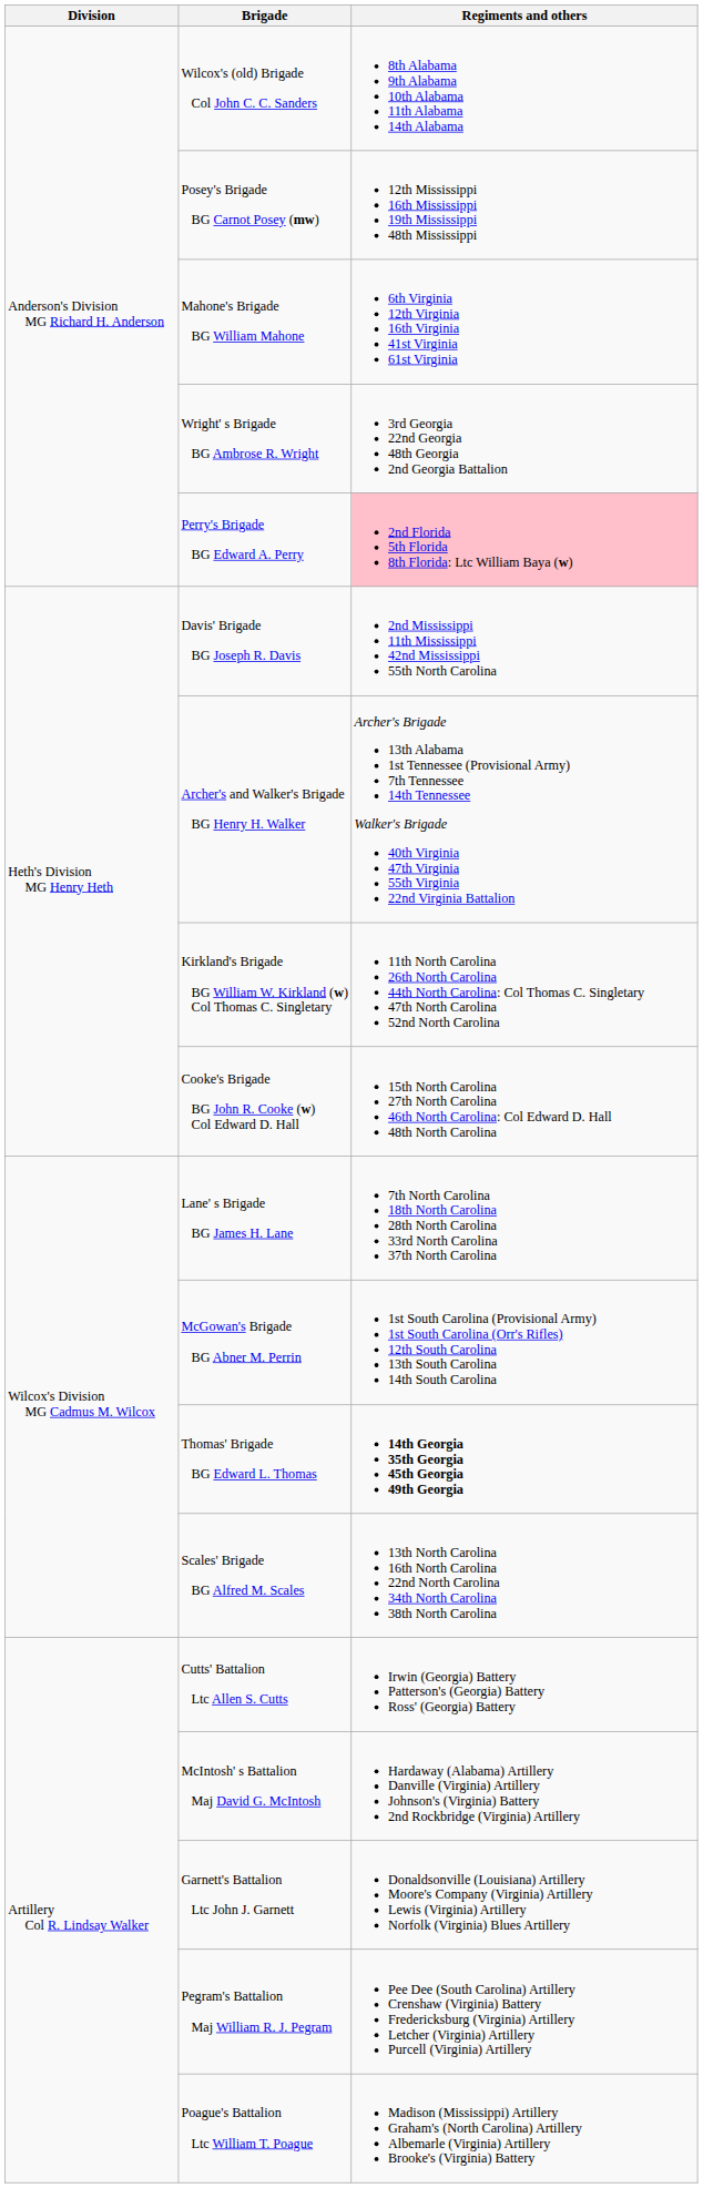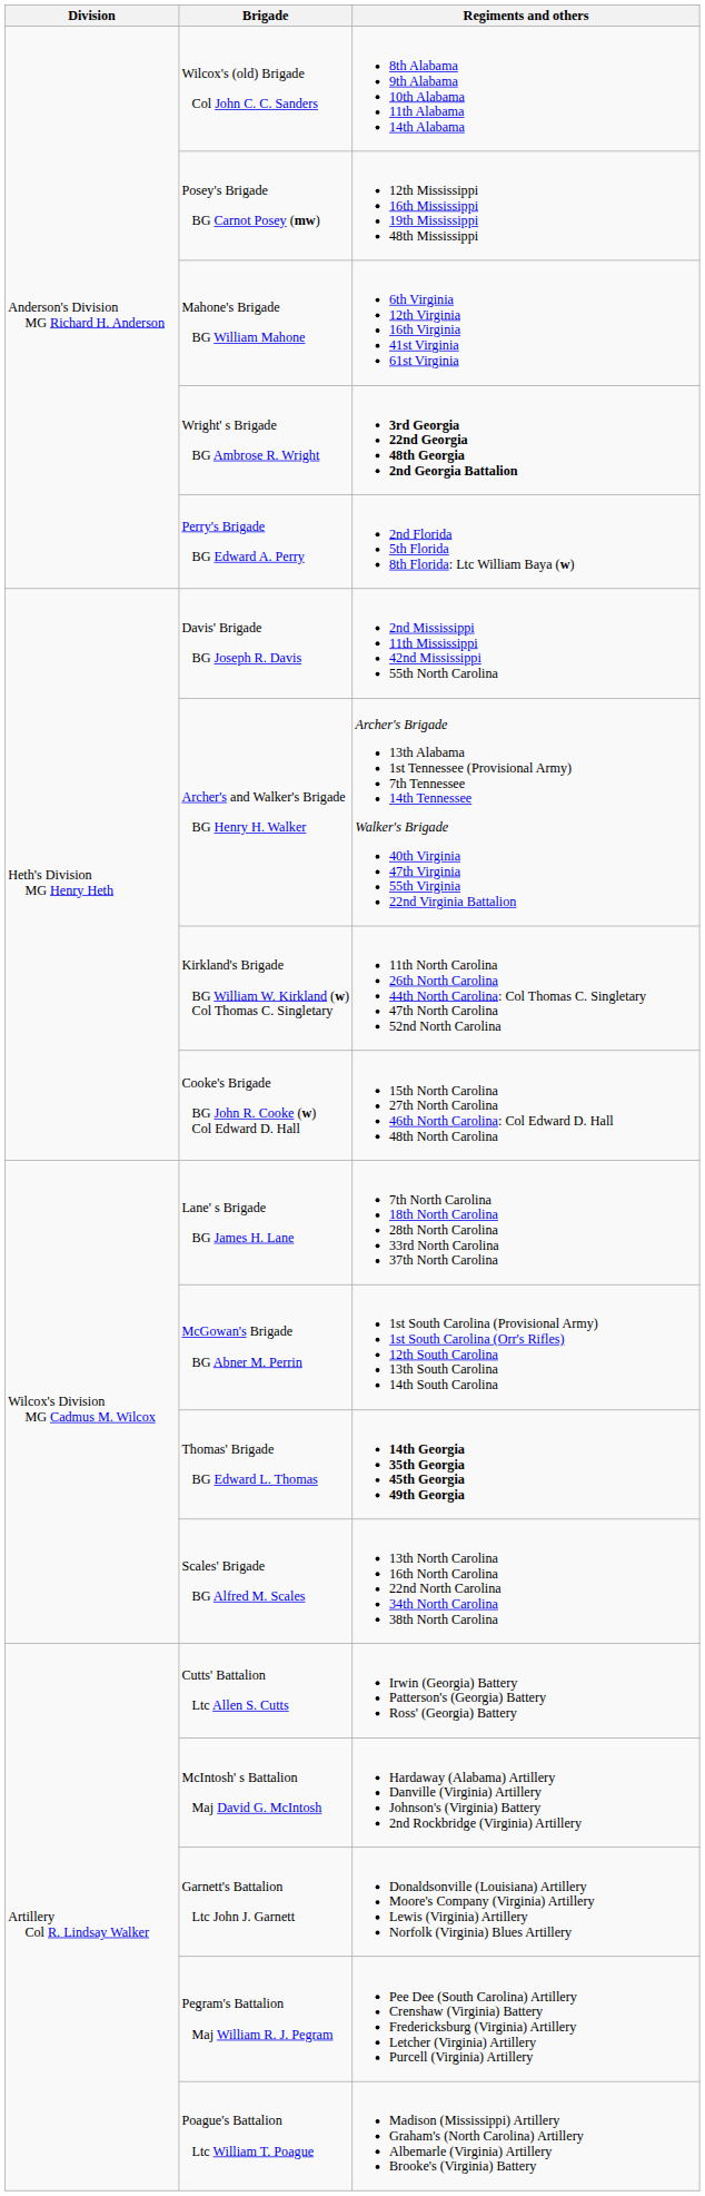Wright' s Brigade BG Ambrose R. Wright | Regiments and others: normal -> bold
Perry's Brigade BG Edward A. Perry | Regiments and others: pink background -> no background
